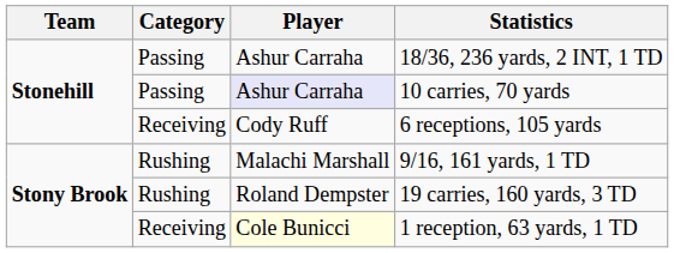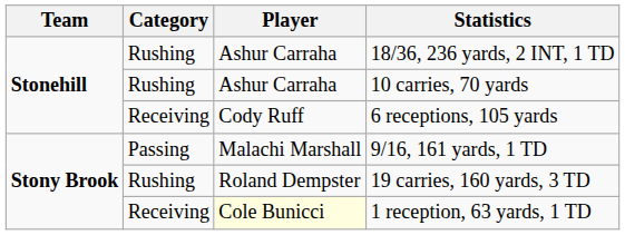18/36, 236 yards, 2 INT, 1 TD | Category: Passing -> Rushing
10 carries, 70 yards | Category: Passing -> Rushing
10 carries, 70 yards | Player: lavender background -> no background
9/16, 161 yards, 1 TD | Category: Rushing -> Passing
